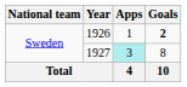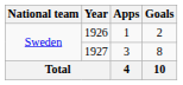1926 | Goals: bold -> normal
1927 | Apps: paleturquoise background -> no background
